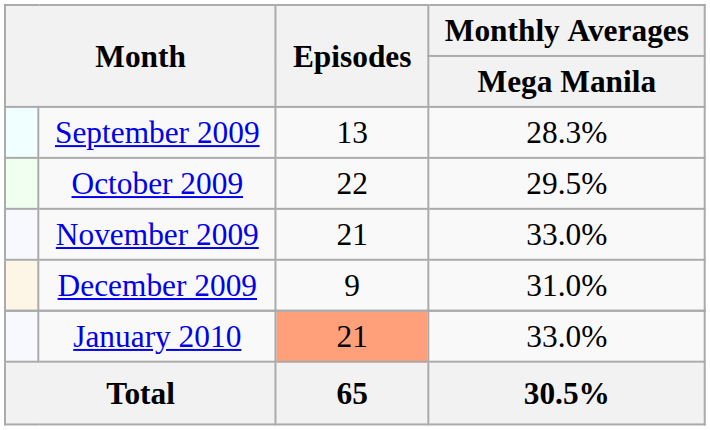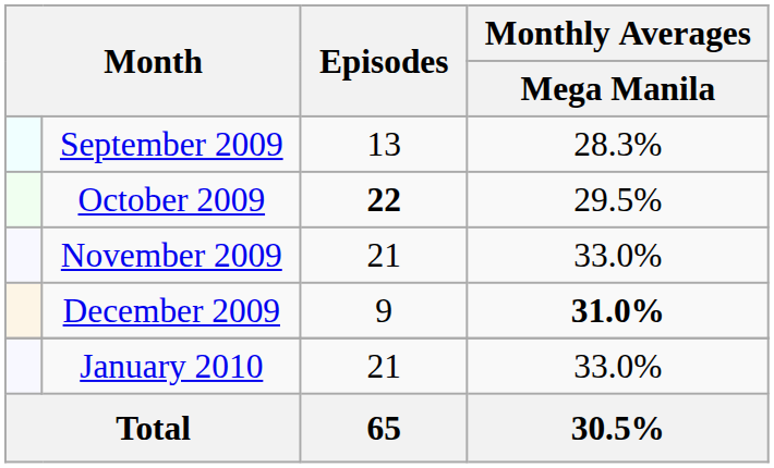October 2009 | Episodes: normal -> bold
December 2009 | Monthly Averages / Mega Manila: normal -> bold
January 2010 | Episodes: lightsalmon background -> no background
